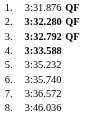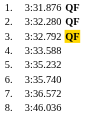2. | column 2: bold -> normal
3. | column 2: bold -> normal
3. | column 3: no background -> gold background
4. | column 2: bold -> normal
